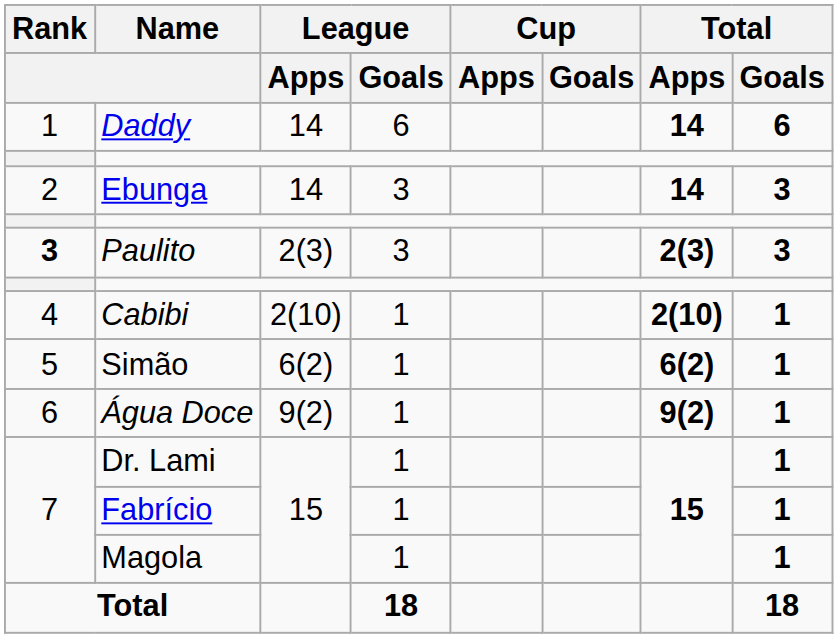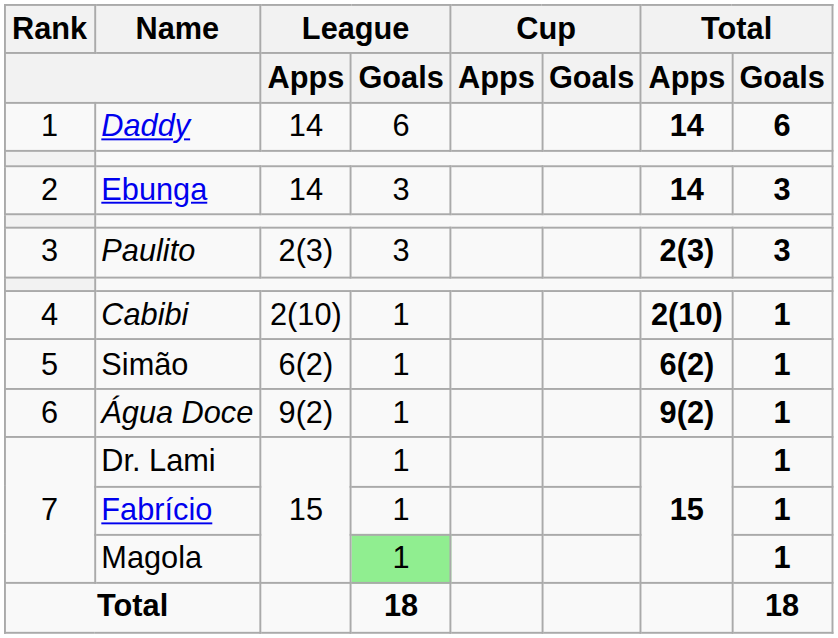Paulito | Rank: bold -> normal
Magola | League / Goals: no background -> lightgreen background
